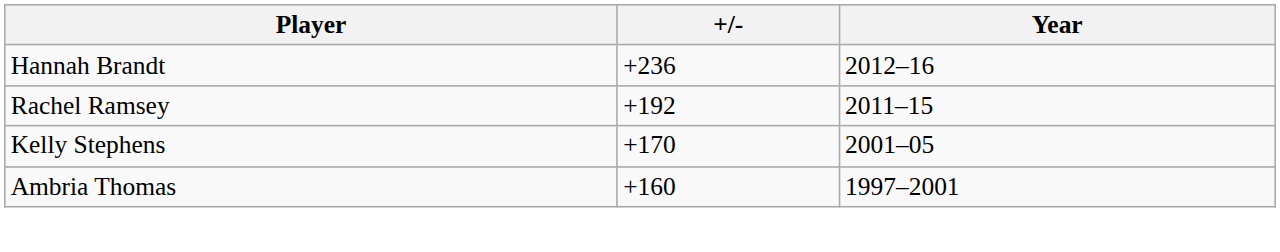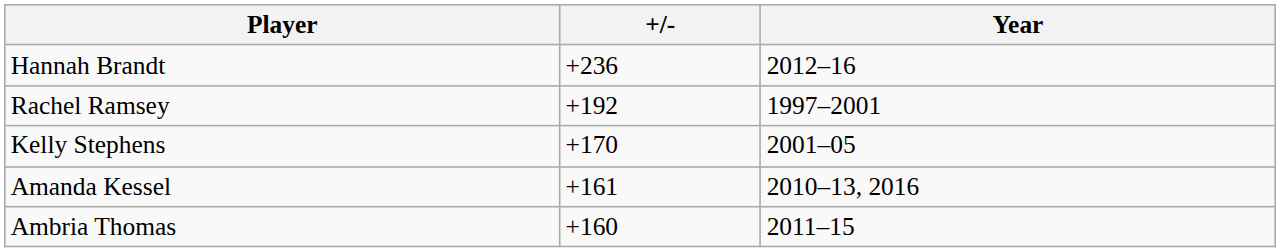Rachel Ramsey | Year: 2011–15 -> 1997–2001
+ row: Amanda Kessel | +161 | 2010–13, 2016
Ambria Thomas | Year: 1997–2001 -> 2011–15
